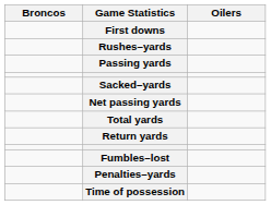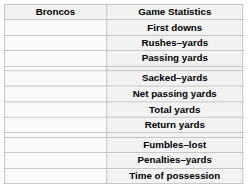- column: Oilers
